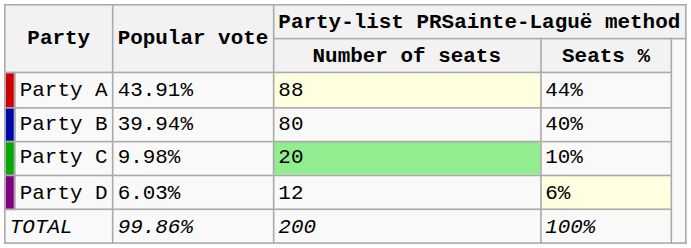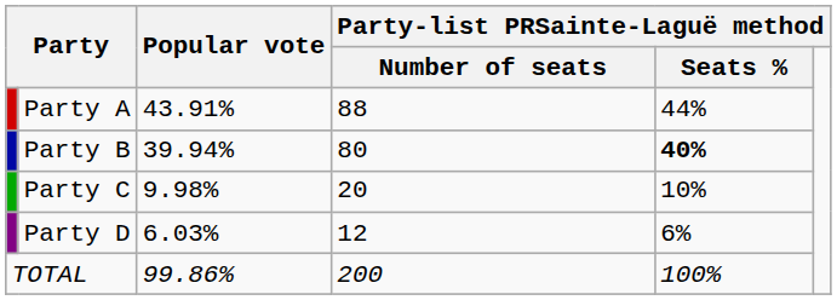Party A | column 4: lightyellow background -> no background
Party B | column 5: normal -> bold
Party C | column 4: lightgreen background -> no background
Party D | column 5: lightyellow background -> no background
